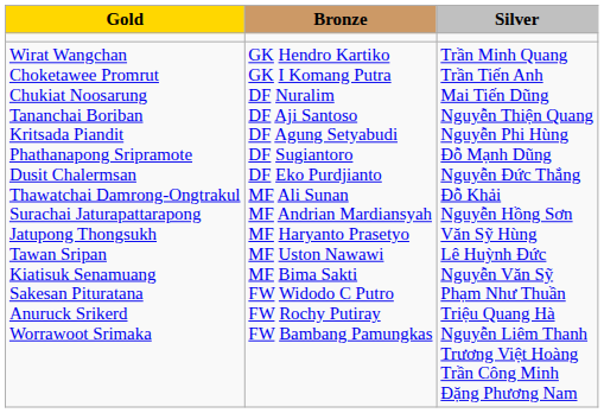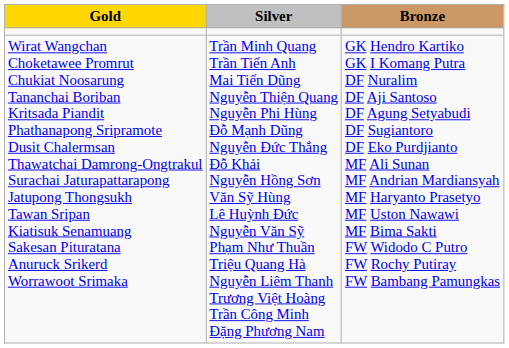columns swapped: Silver <-> Bronze
